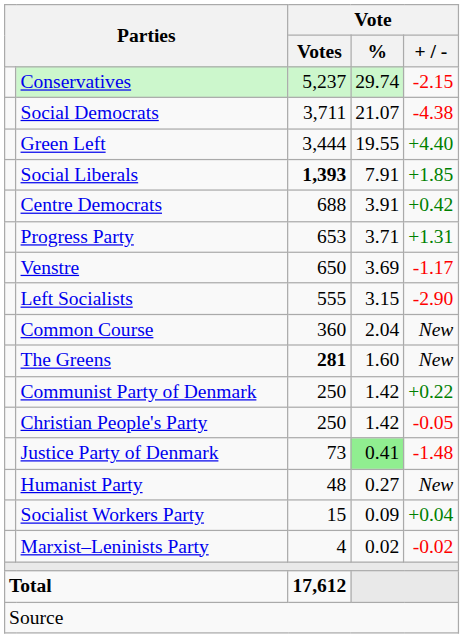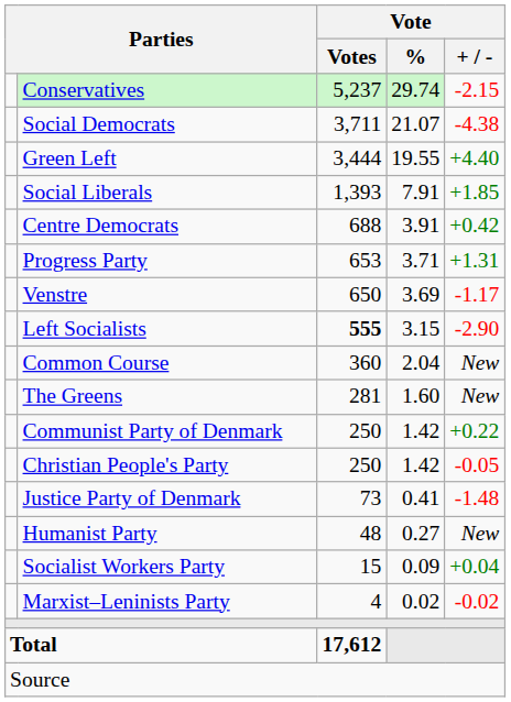Social Liberals | Vote / Votes: bold -> normal
Left Socialists | Vote / Votes: normal -> bold
The Greens | Vote / Votes: bold -> normal
Justice Party of Denmark | Vote / %: lightgreen background -> no background
